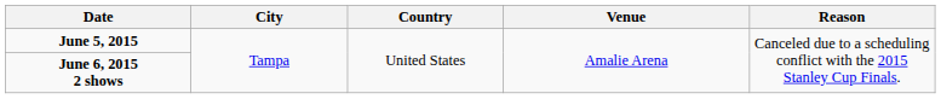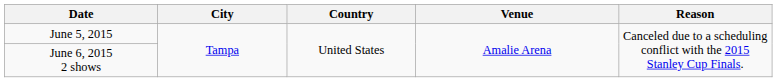June 5, 2015 | Date: bold -> normal
June 6, 2015 2 shows | Date: bold -> normal
